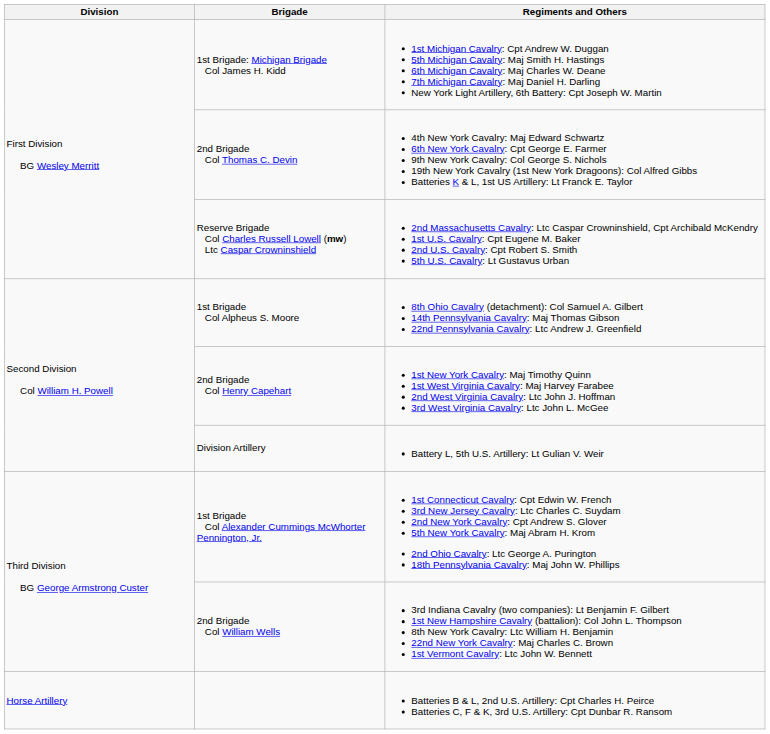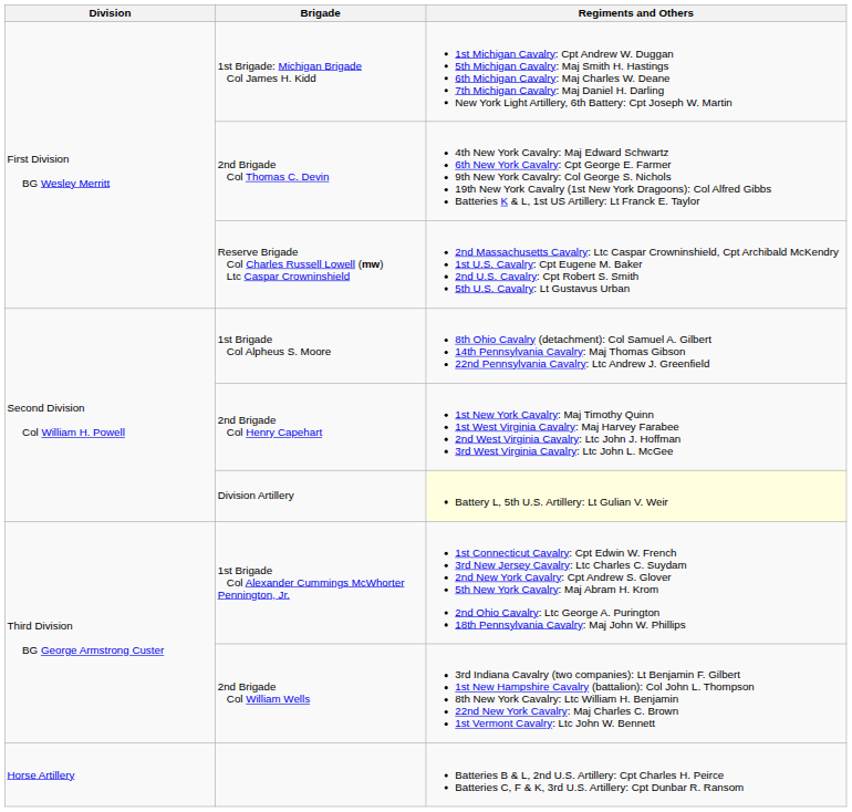Division Artillery | Regiments and Others: no background -> lightyellow background
